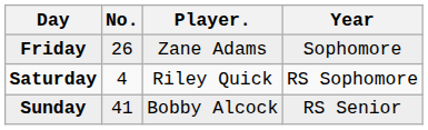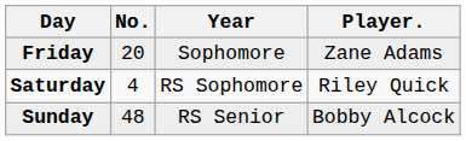columns swapped: Player. <-> Year
Friday | No.: 26 -> 20
Sunday | No.: 41 -> 48
